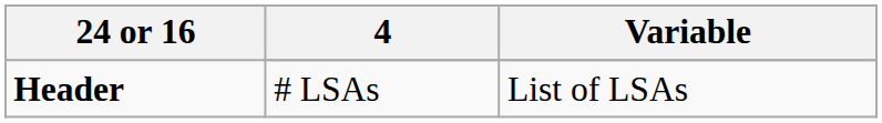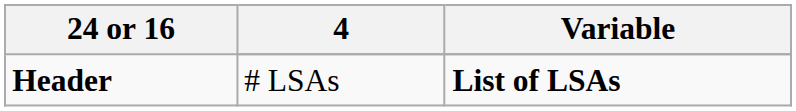# LSAs | Variable: normal -> bold
